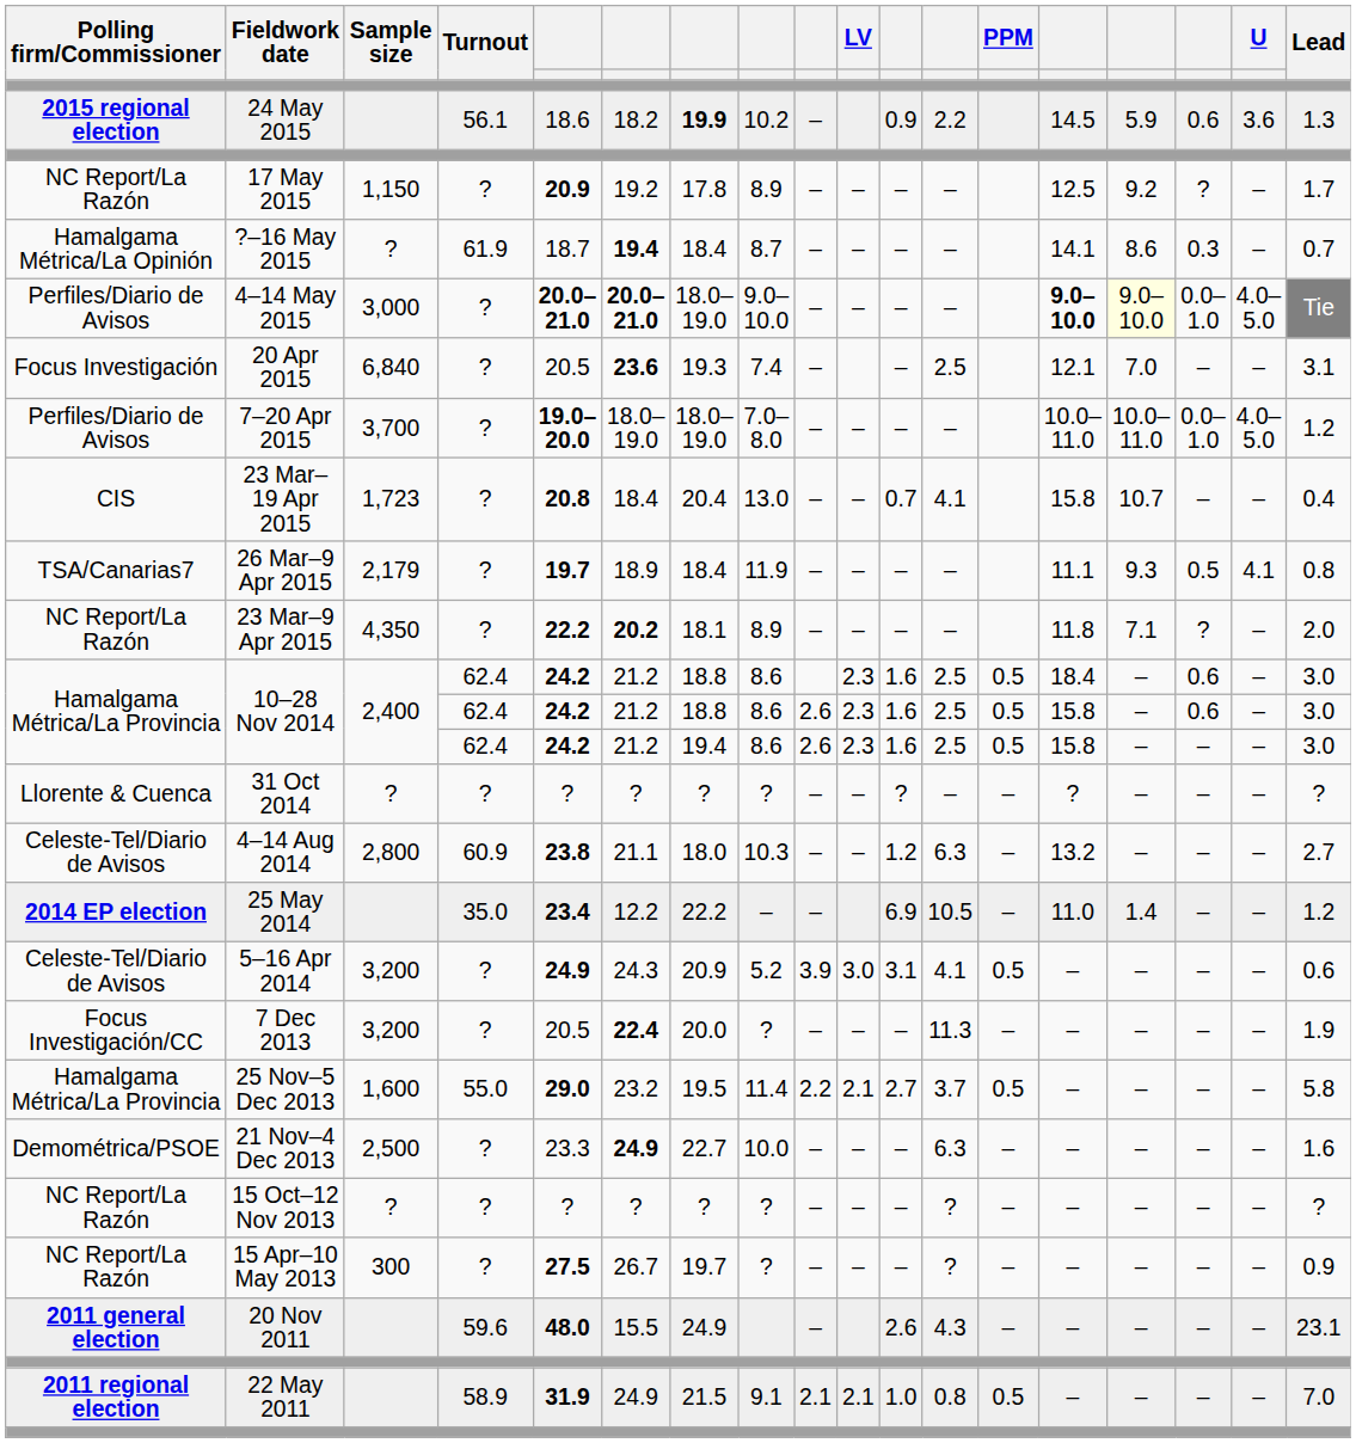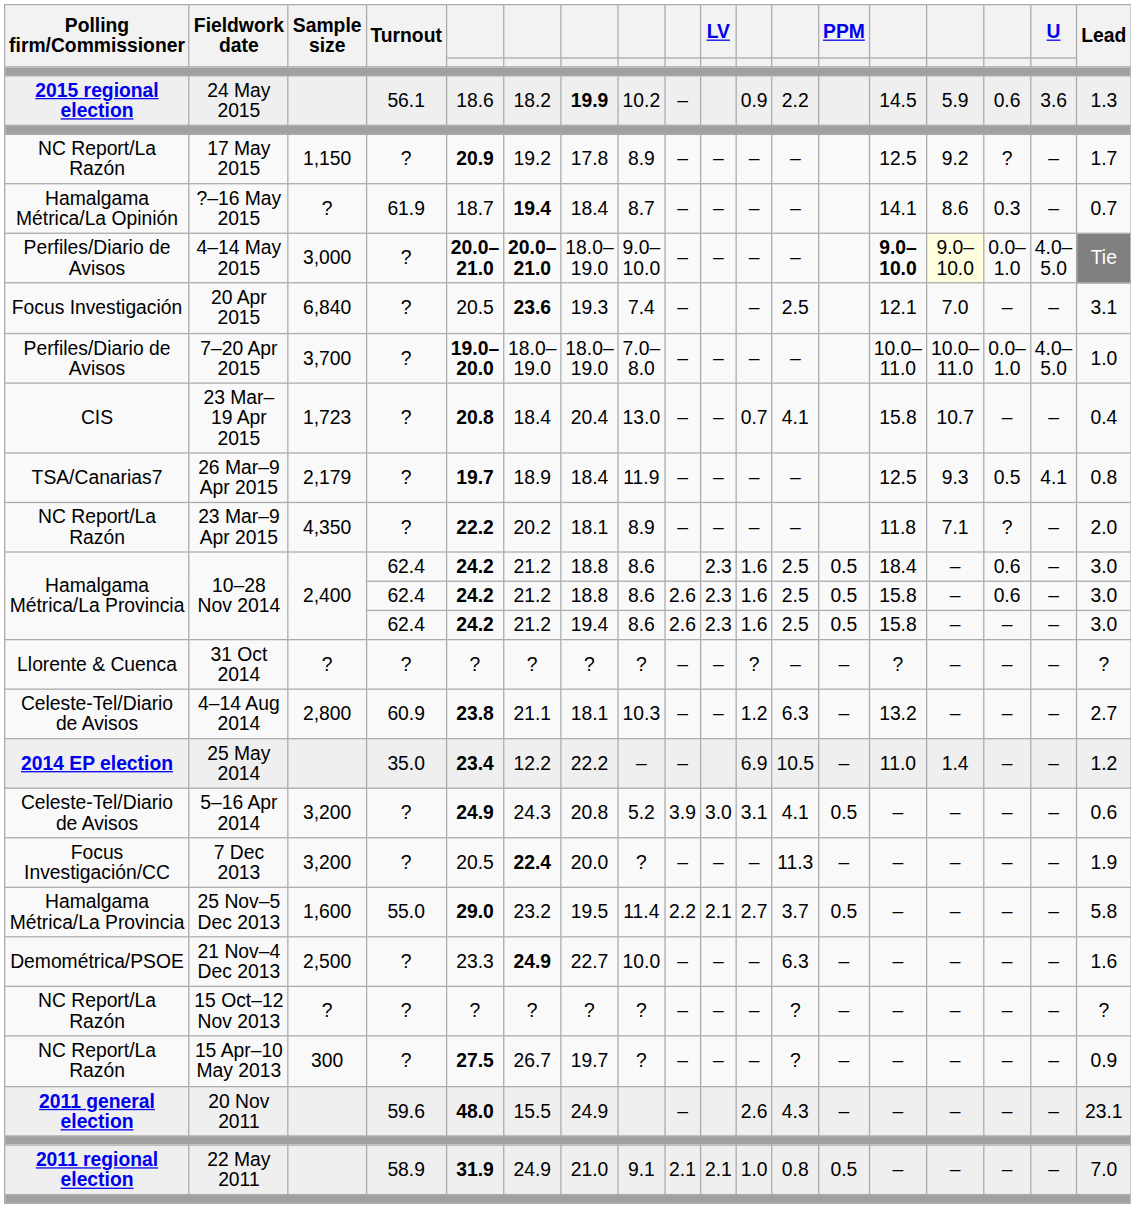7–20 Apr 2015 | Lead: 1.2 -> 1.0
26 Mar–9 Apr 2015 | column 14: 11.1 -> 12.5
23 Mar–9 Apr 2015 | column 6: bold -> normal
4–14 Aug 2014 | column 7: 18.0 -> 18.1
5–16 Apr 2014 | column 7: 20.9 -> 20.8
22 May 2011 | column 7: 21.5 -> 21.0
